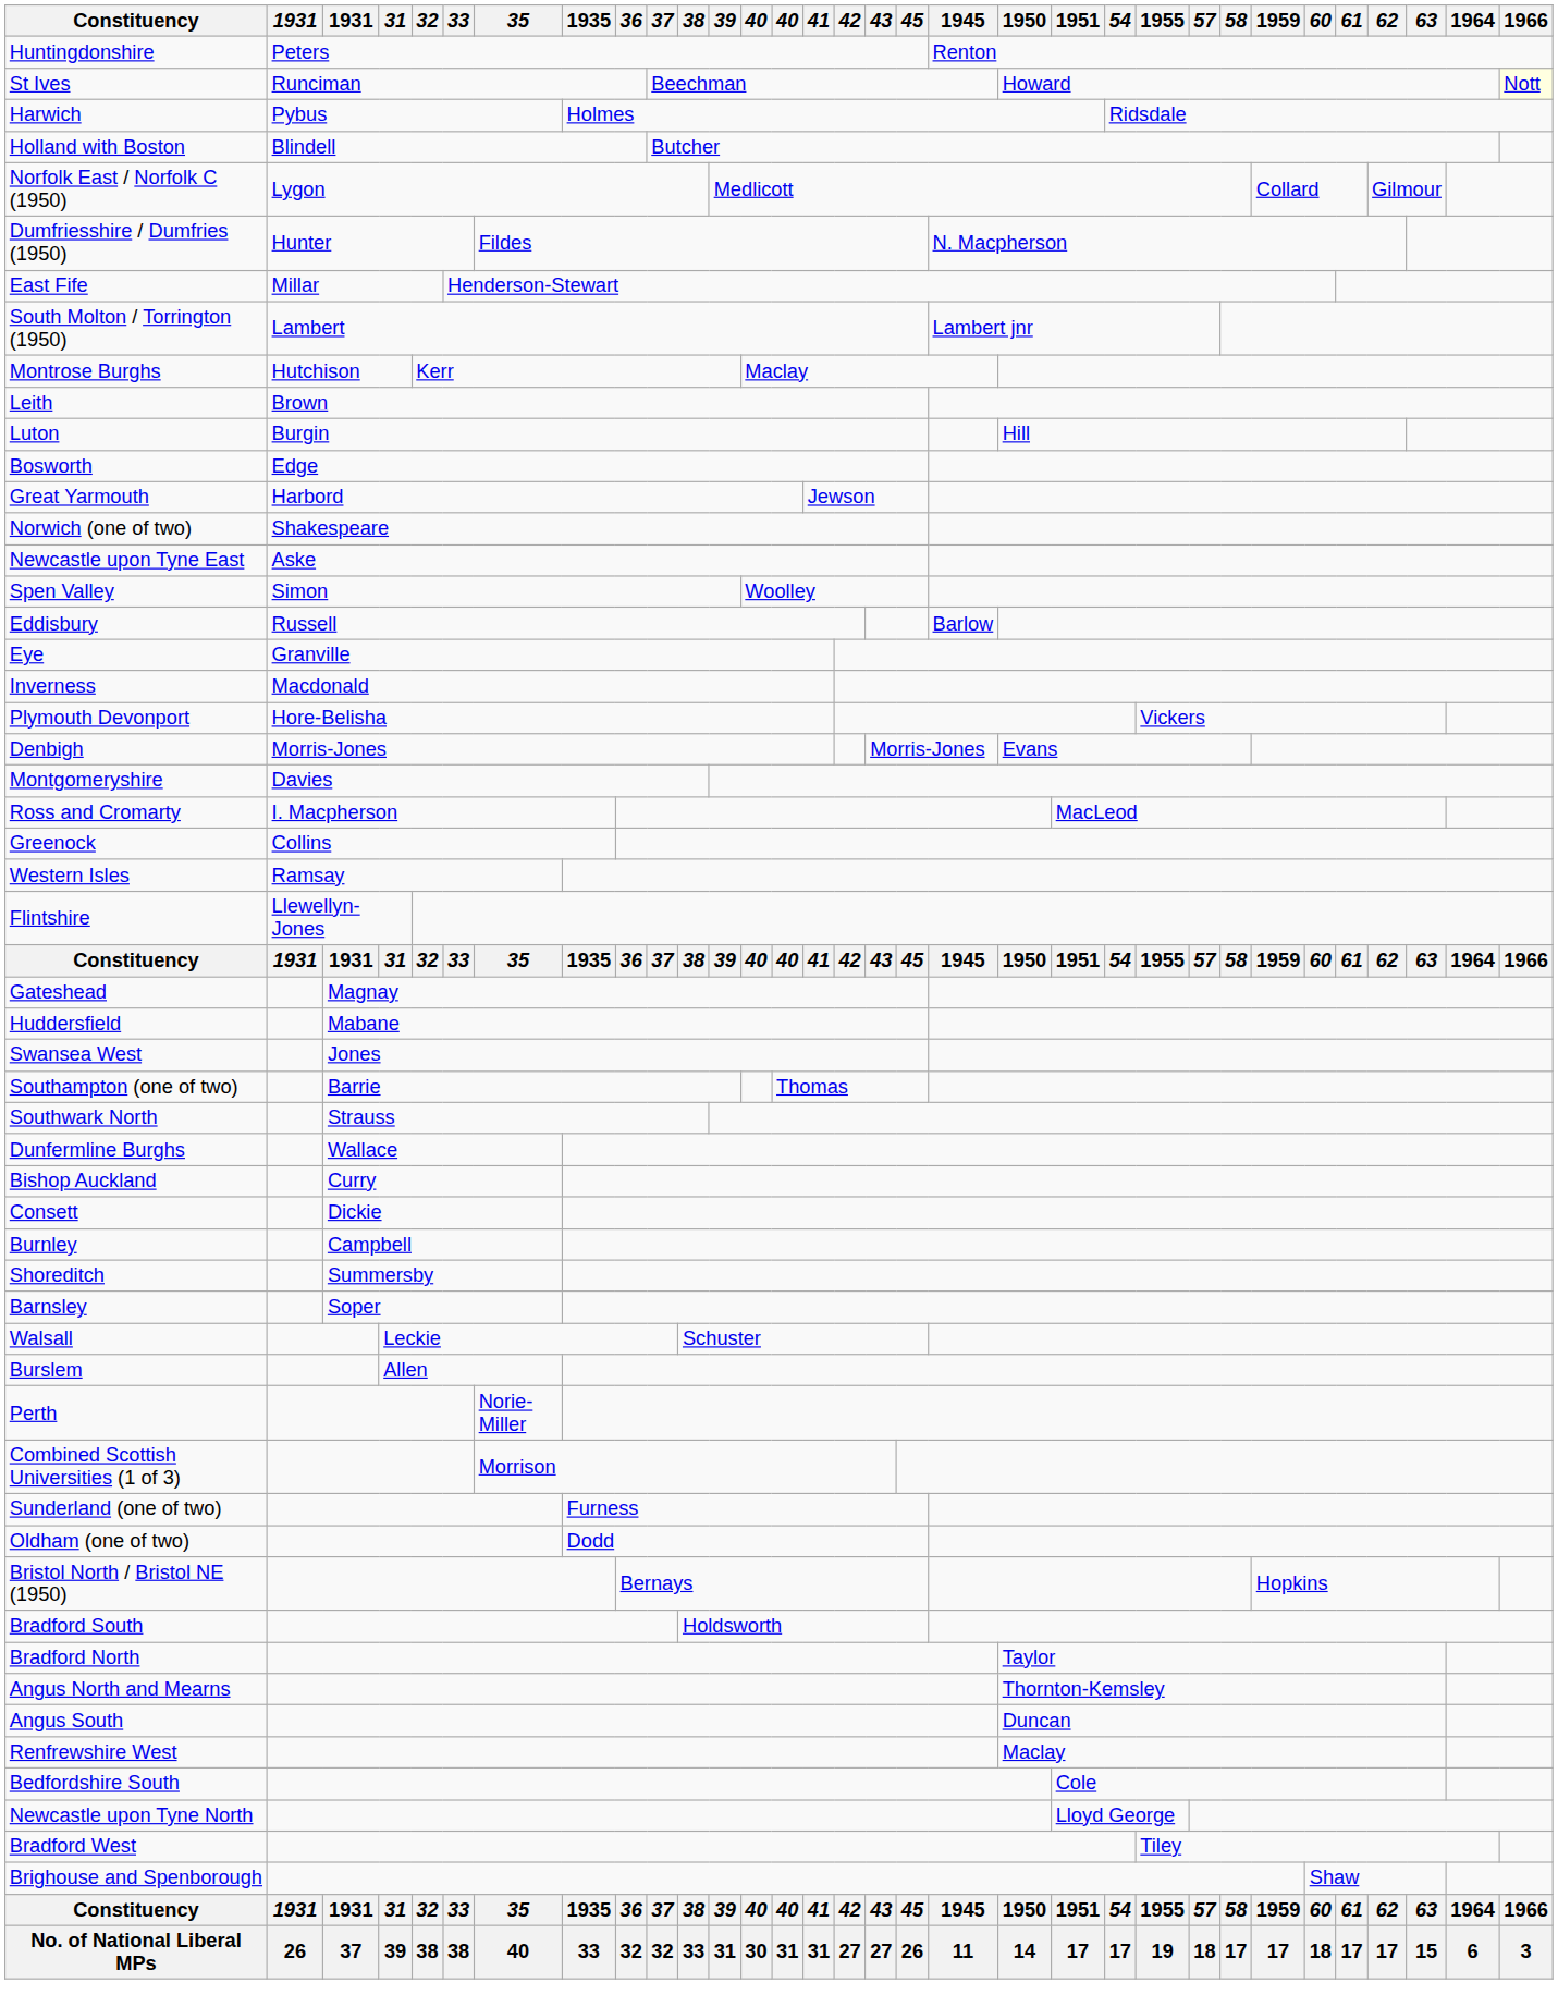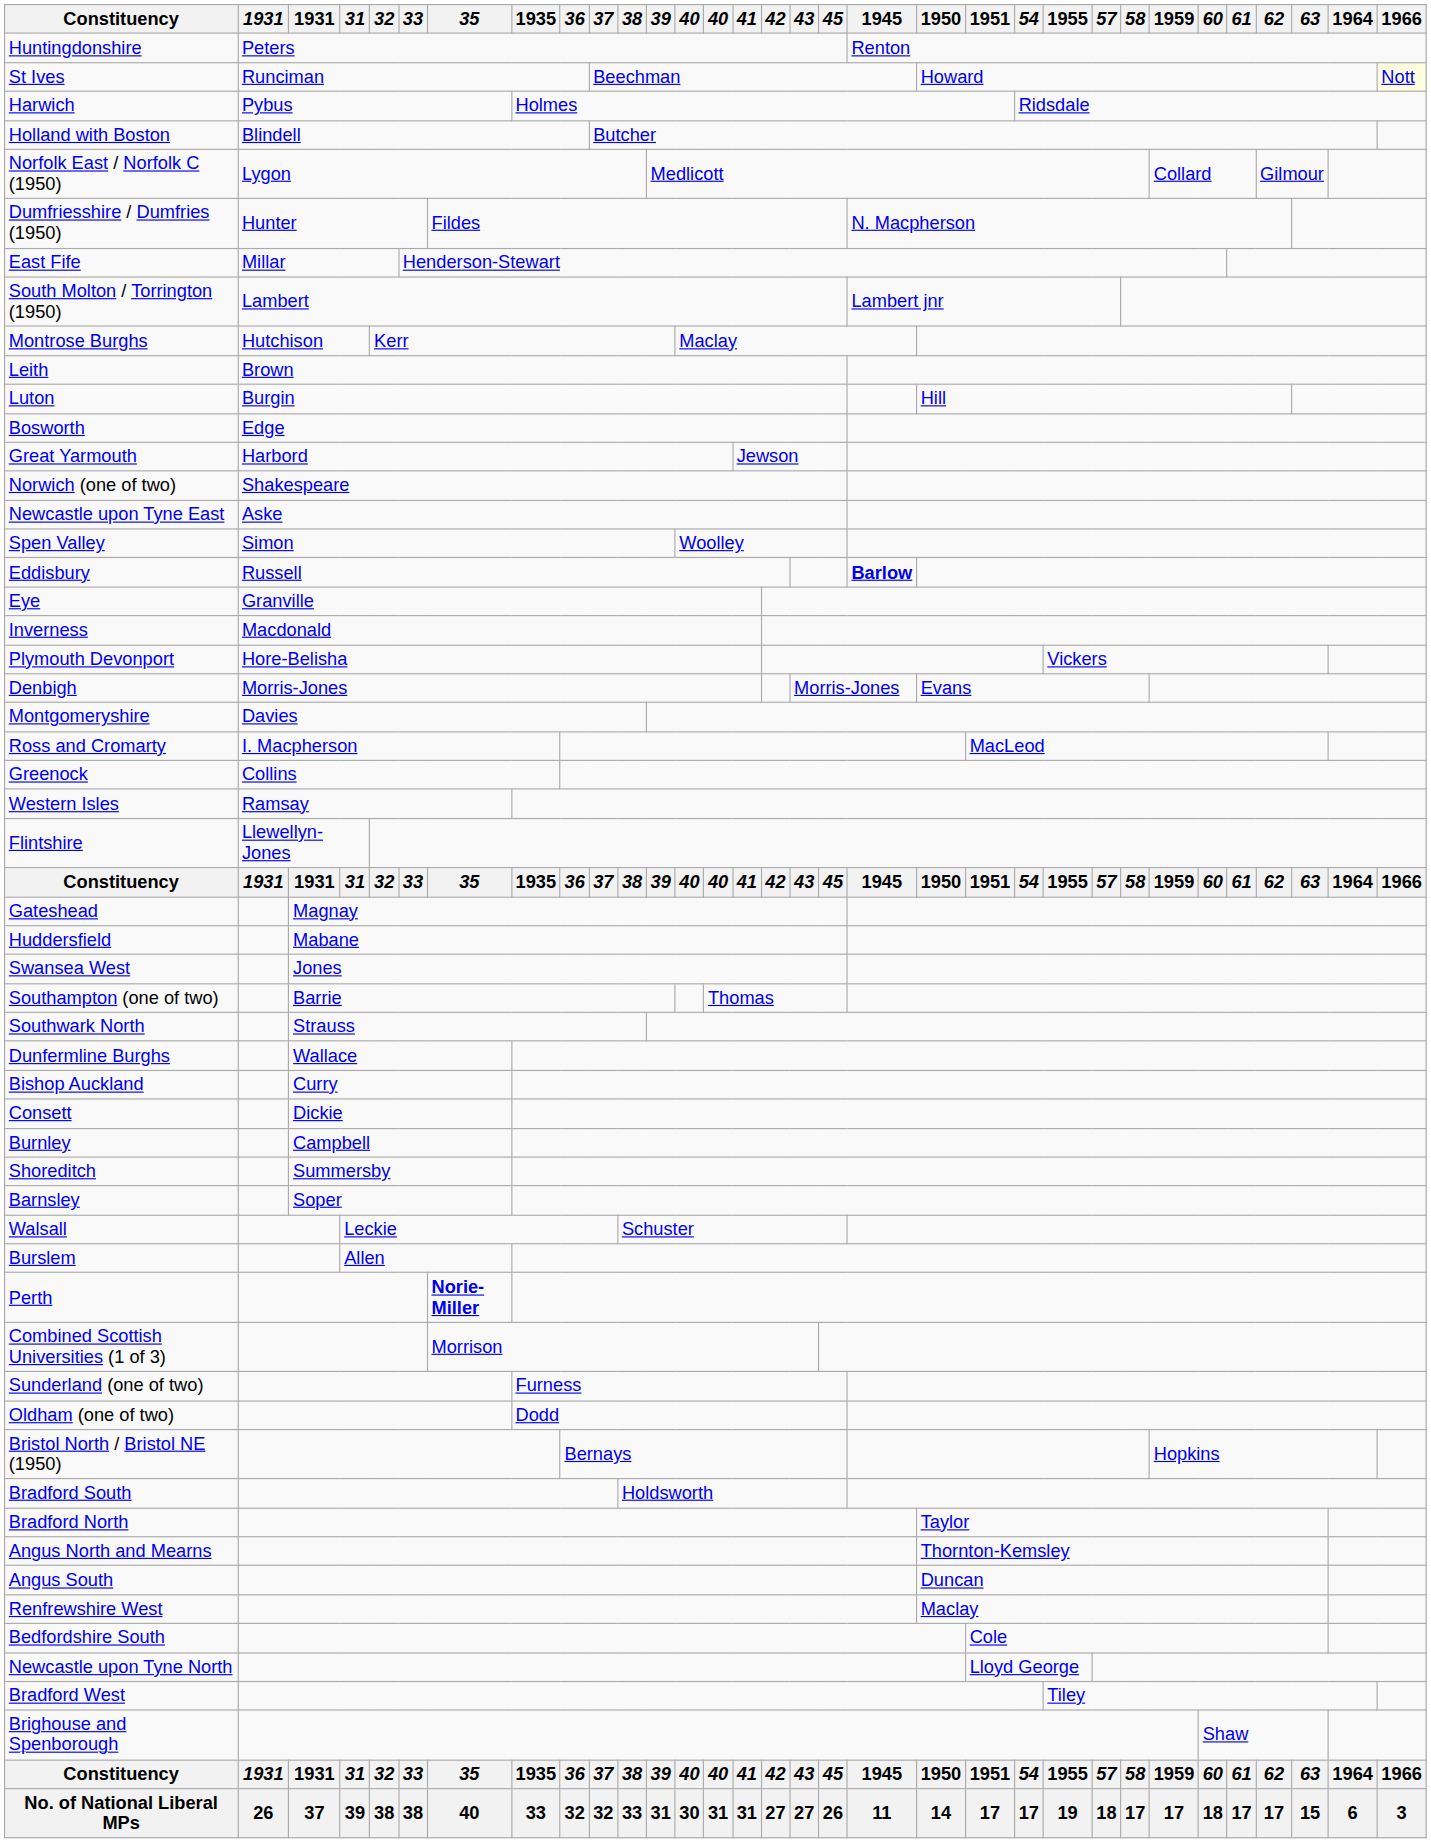Eddisbury | 1945: normal -> bold
Perth | 35: normal -> bold
